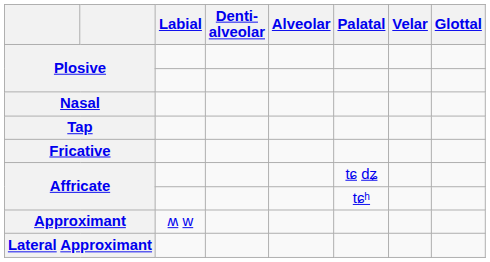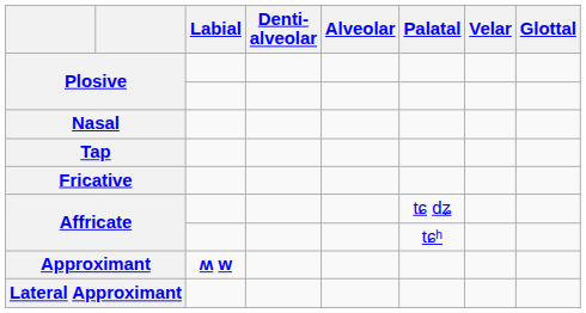Approximant | Labial: normal -> bold
